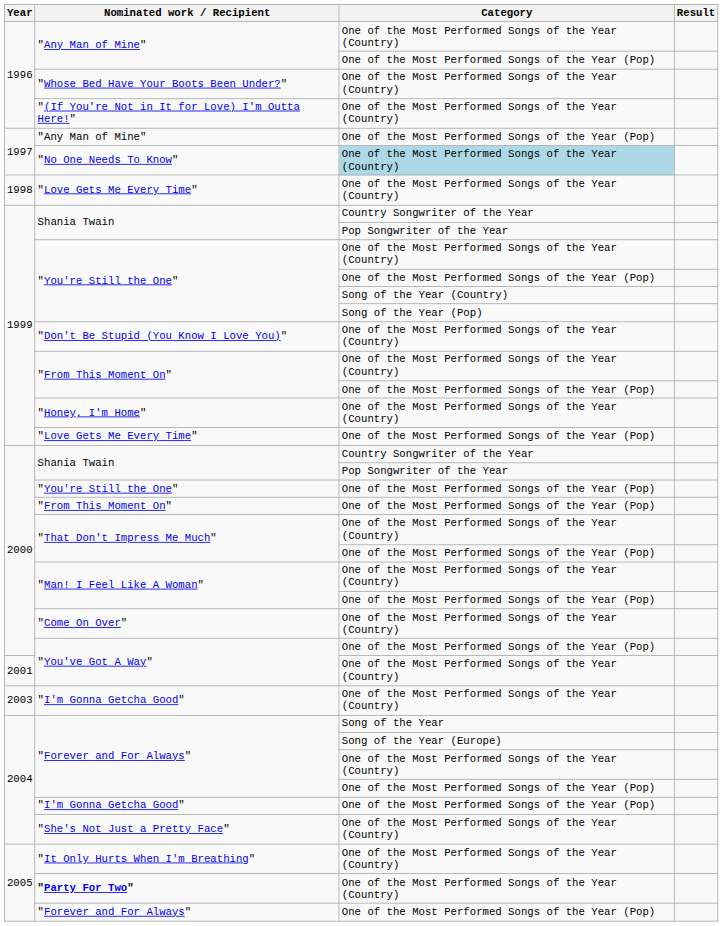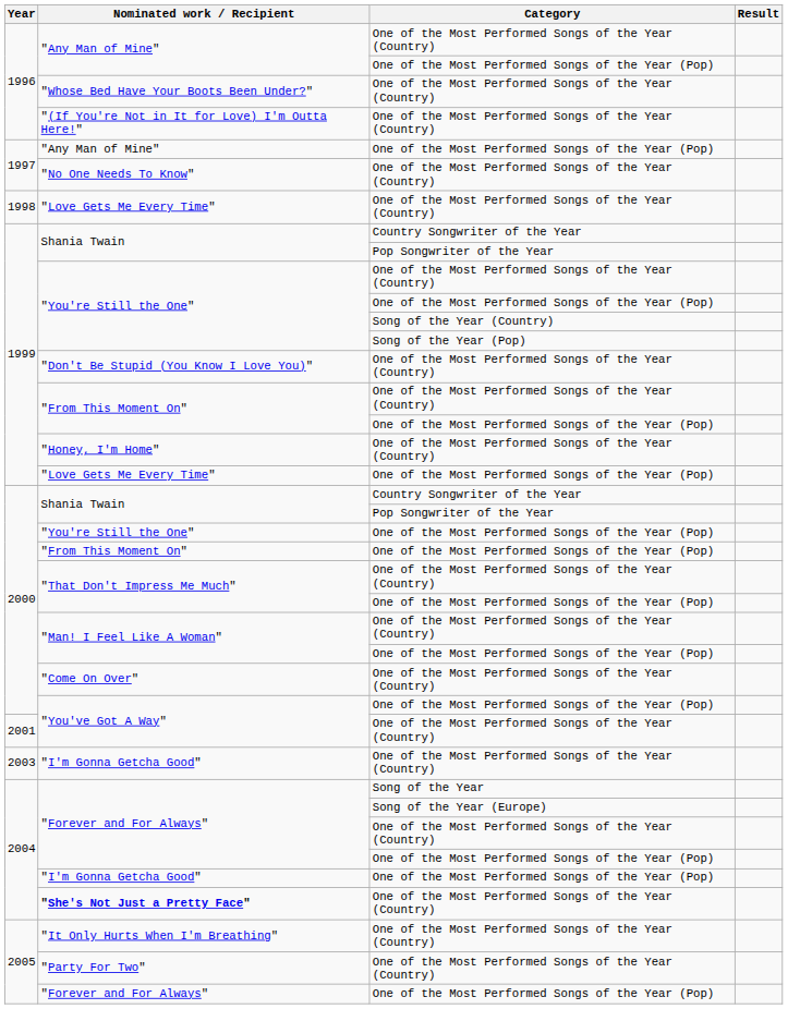"No One Needs To Know" | Category: lightblue background -> no background
"She's Not Just a Pretty Face" | Nominated work / Recipient: normal -> bold
"Party For Two" | Nominated work / Recipient: bold -> normal
